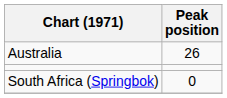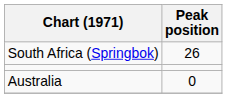row 2 | Chart (1971): Australia -> South Africa (Springbok)
row 4 | Chart (1971): South Africa (Springbok) -> Australia
